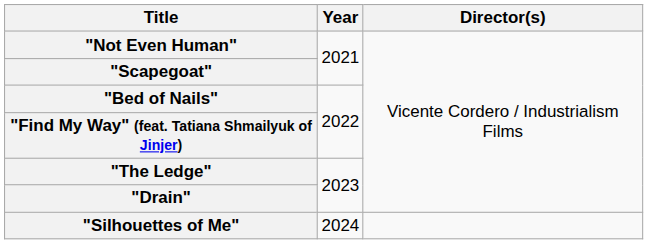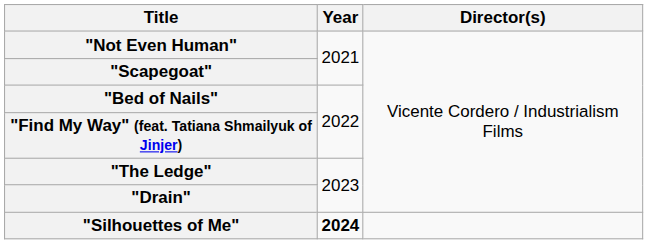"Silhouettes of Me" | Year: normal -> bold
